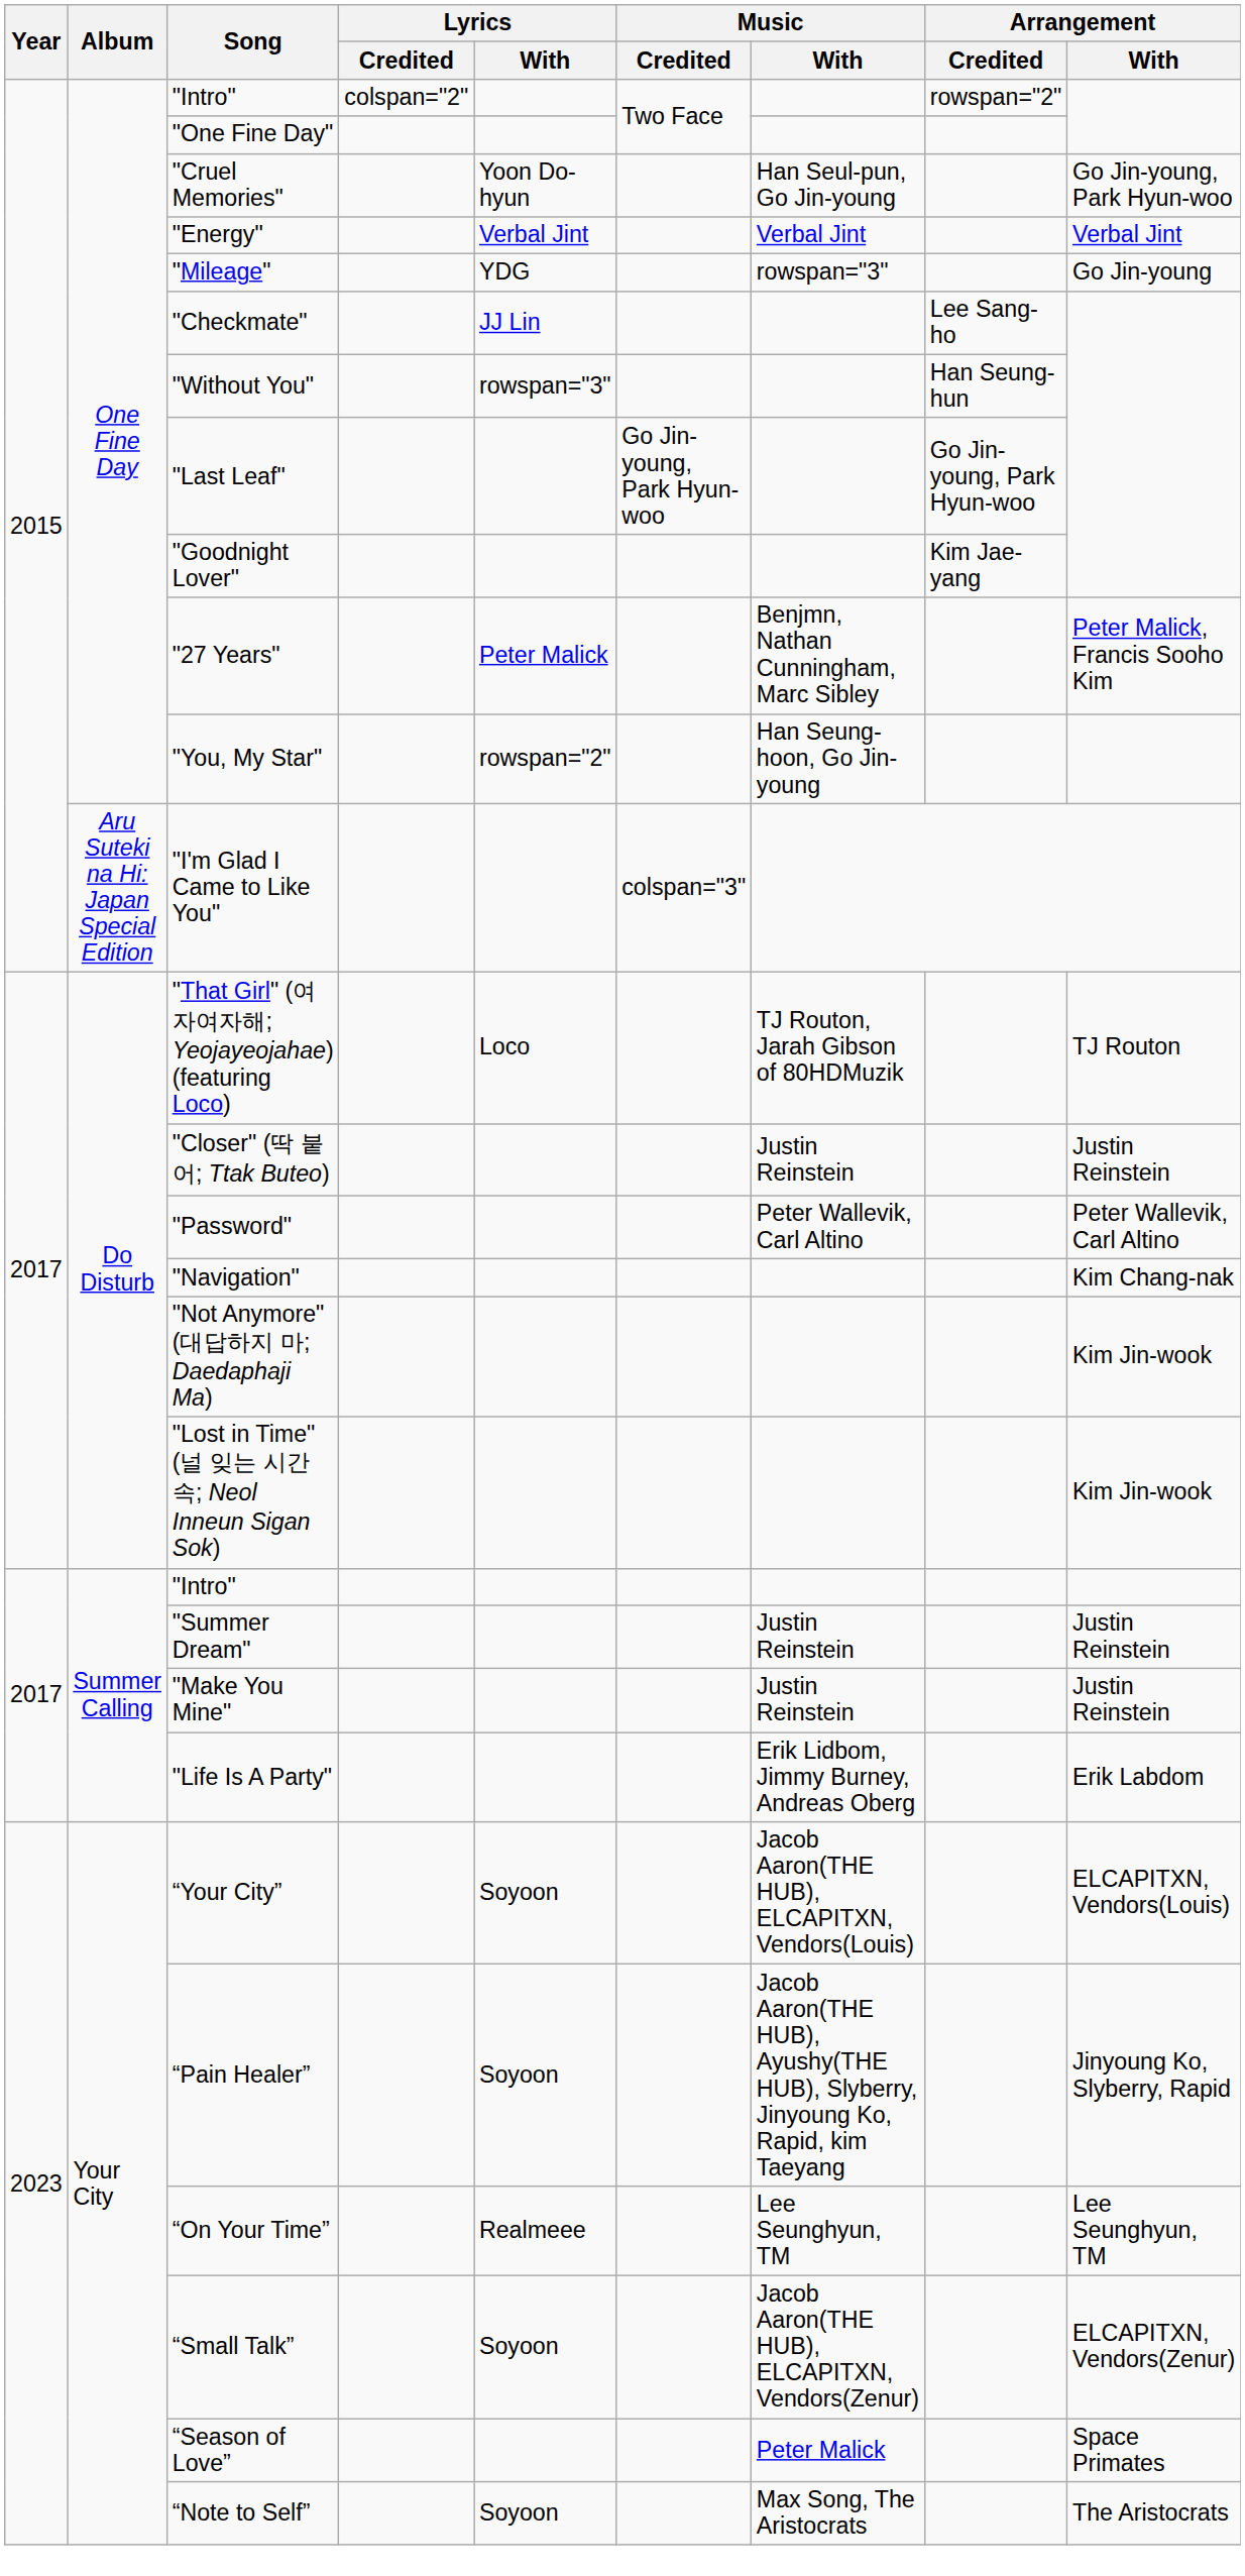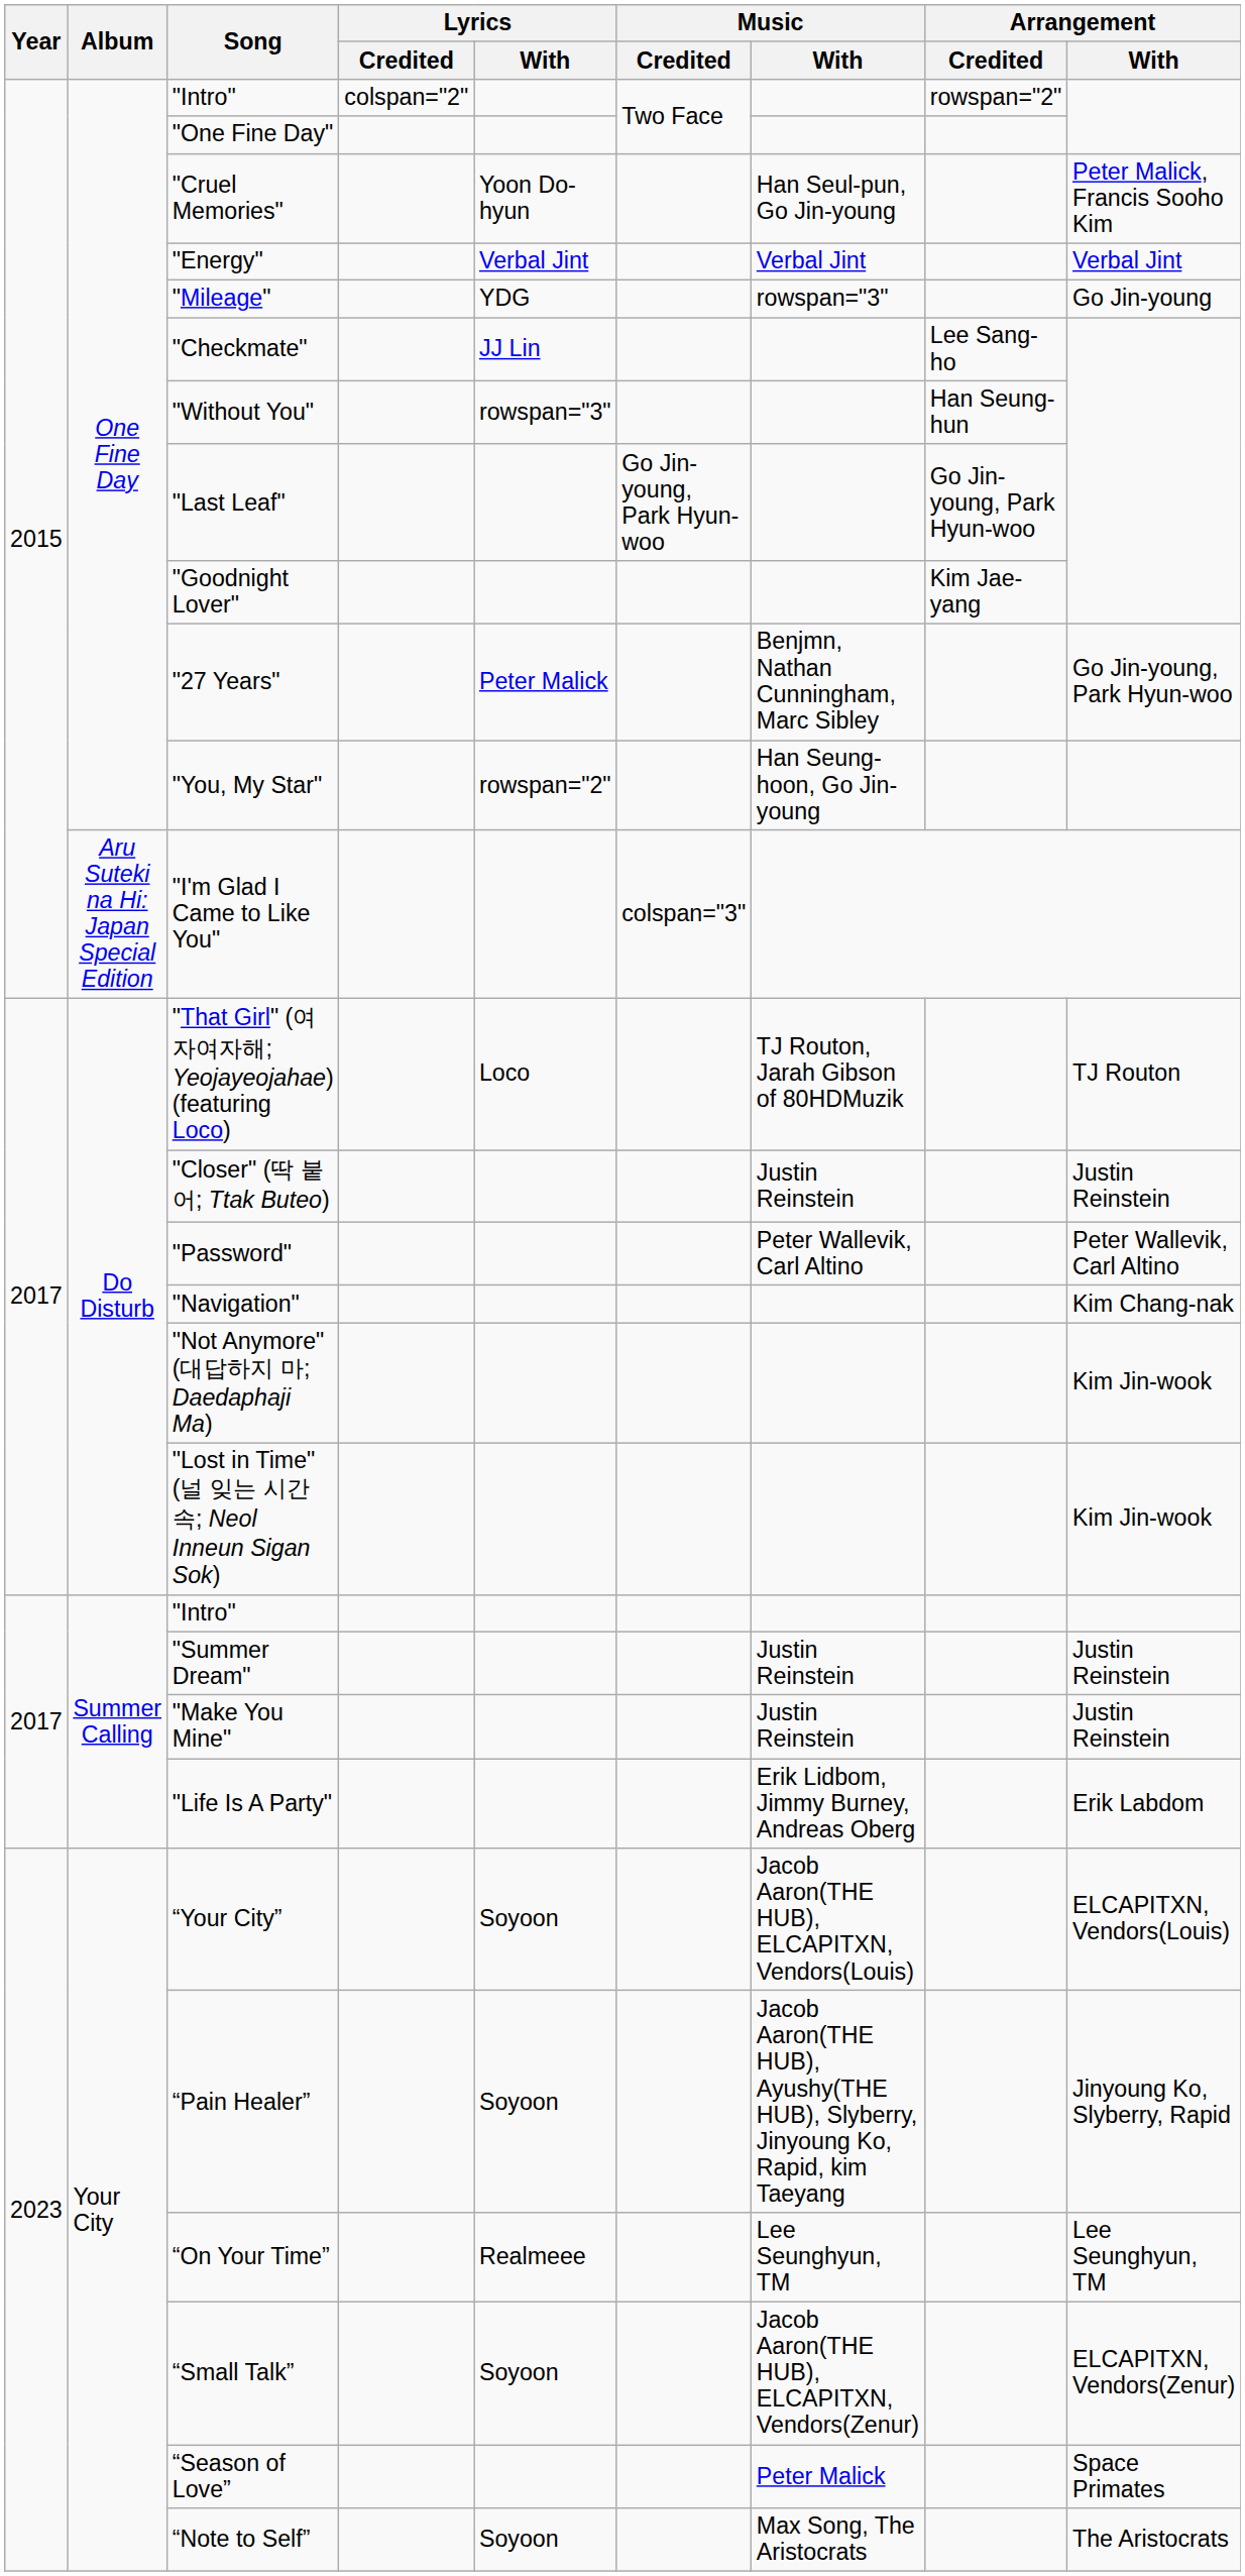"Cruel Memories" | Arrangement / With: Go Jin-young, Park Hyun-woo -> Peter Malick, Francis Sooho Kim
"27 Years" | Arrangement / With: Peter Malick, Francis Sooho Kim -> Go Jin-young, Park Hyun-woo
